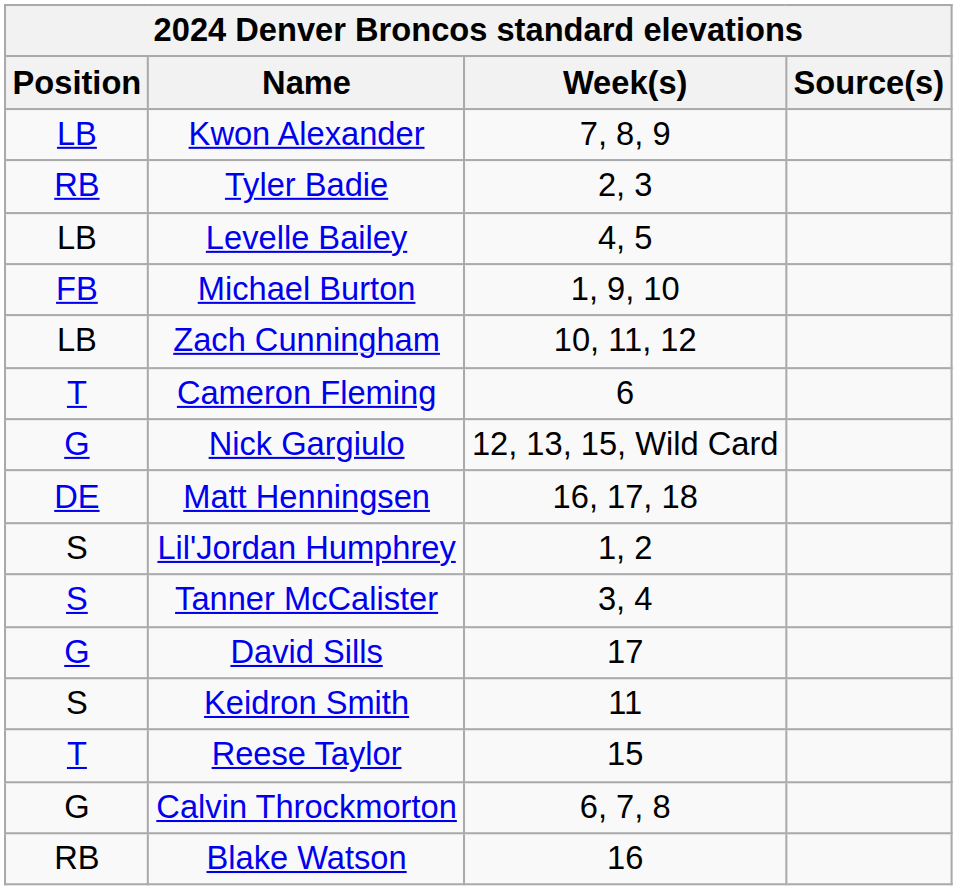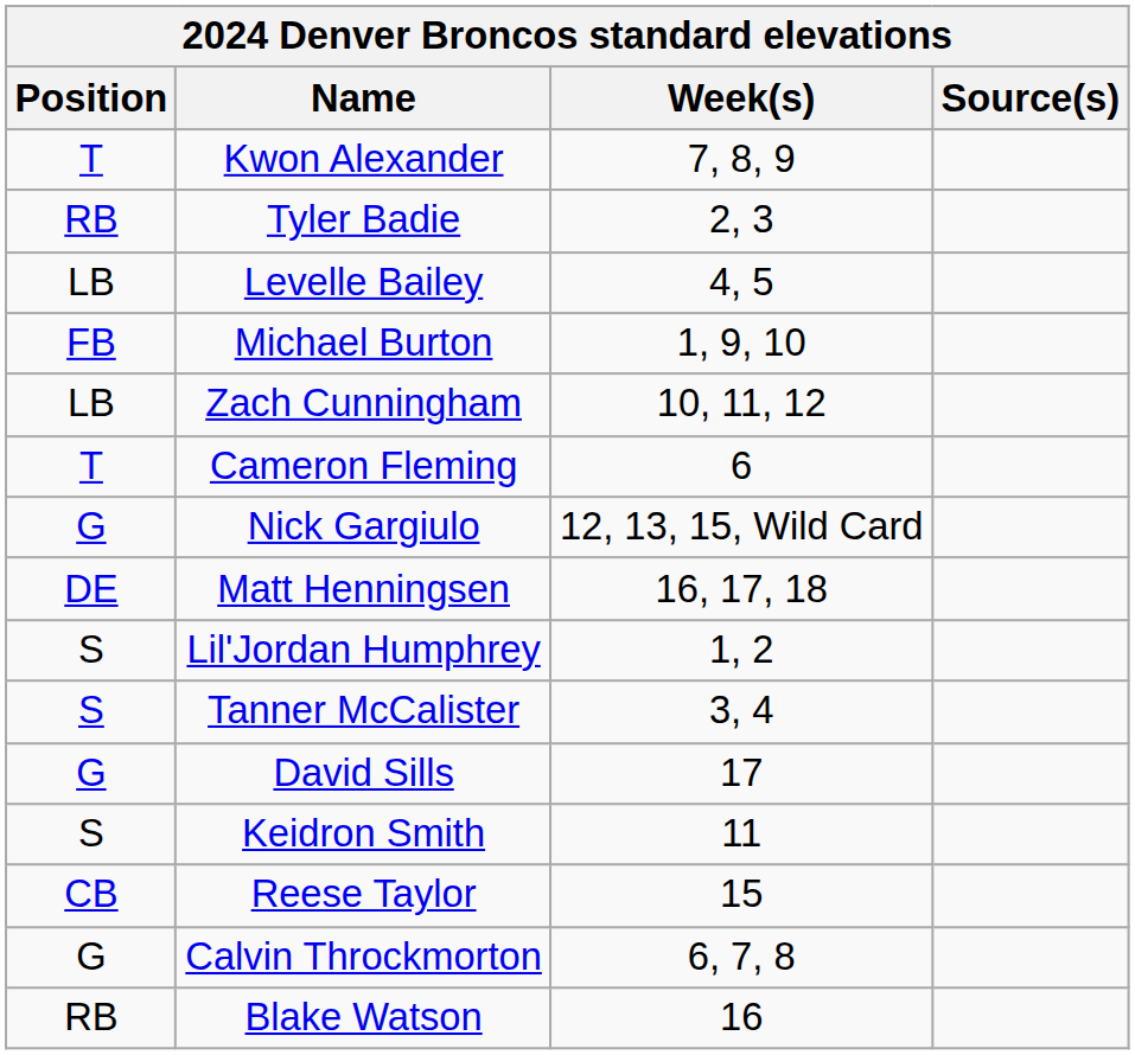Kwon Alexander | Position: LB -> T
Reese Taylor | Position: T -> CB
